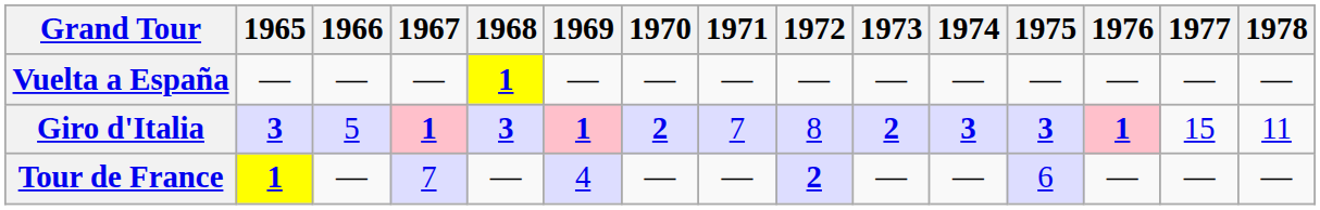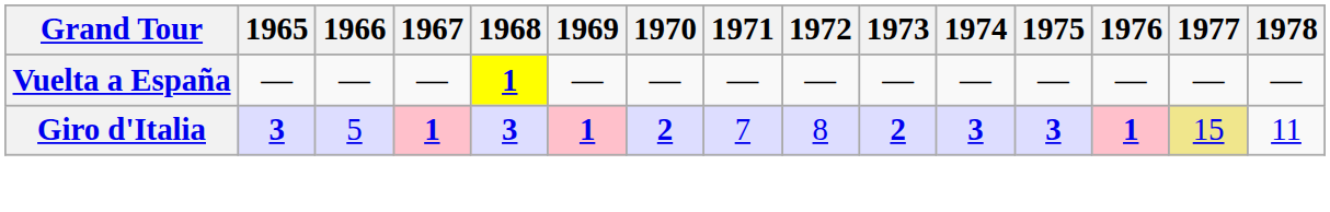Giro d'Italia | 1977: no background -> khaki background
- row: Tour de France | 1 | — | 7 | — | 4 | — | — | 2 | — | — | 6 | — | — | —
